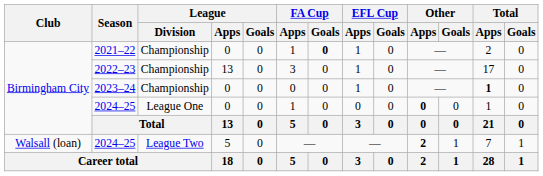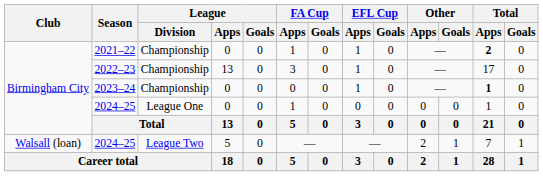2021–22 | FA Cup / Goals: bold -> normal
2021–22 | Total / Apps: normal -> bold
2024–25 / League One | Other / Apps: bold -> normal
2024–25 / League Two | Other / Apps: bold -> normal
